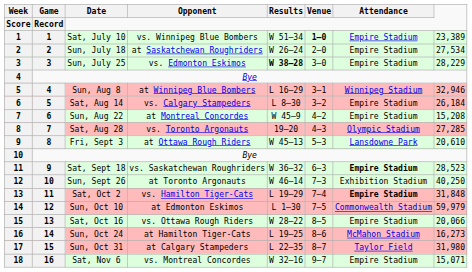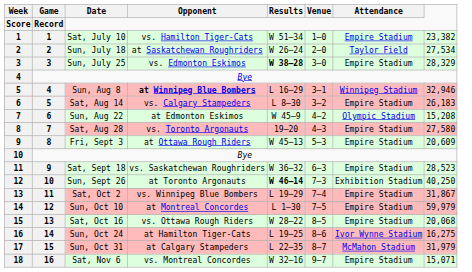Sat, July 10 | Opponent: vs. Winnipeg Blue Bombers -> vs. Hamilton Tiger-Cats
Sat, July 10 | Venue: bold -> normal
Sat, July 10 | column 8: 23,389 -> 23,382
Sun, July 18 | Attendance: Empire Stadium -> Taylor Field
Sun, July 25 | column 8: 28,229 -> 28,329
Sun, Aug 8 | Opponent: normal -> bold
Sat, Aug 14 | column 8: 26,184 -> 26,183
Sun, Aug 22 | Opponent: at Montreal Concordes -> at Edmonton Eskimos
Sun, Aug 22 | Attendance: Empire Stadium -> Olympic Stadium
Sat, Aug 28 | Attendance: Olympic Stadium -> Empire Stadium
Sat, Aug 28 | column 8: 27,285 -> 27,580
Fri, Sept 3 | Attendance: Lansdowne Park -> Empire Stadium
Fri, Sept 3 | column 8: 20,610 -> 20,609
Sat, Sept 18 | Attendance: bold -> normal
Sun, Sept 26 | Results: normal -> bold
Sat, Oct 2 | Opponent: vs. Hamilton Tiger-Cats -> vs. Winnipeg Blue Bombers
Sat, Oct 2 | Attendance: bold -> normal
Sat, Oct 2 | column 8: 31,848 -> 31,867
Sun, Oct 10 | Opponent: at Edmonton Eskimos -> at Montreal Concordes
Sun, Oct 10 | Attendance: Commonwealth Stadium -> Empire Stadium
Sat, Oct 16 | column 8: 20,066 -> 20,068
Sun, Oct 24 | Attendance: McMahon Stadium -> Ivor Wynne Stadium
Sun, Oct 24 | column 8: 16,273 -> 16,275
Sun, Oct 31 | Attendance: Taylor Field -> McMahon Stadium
Sun, Oct 31 | column 8: 31,980 -> 31,979
